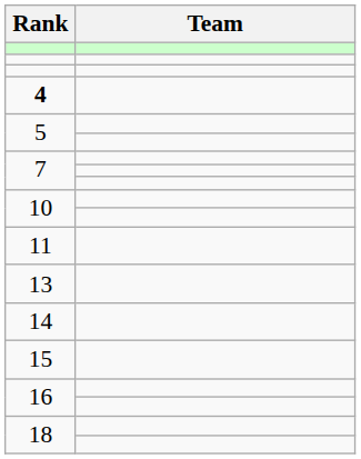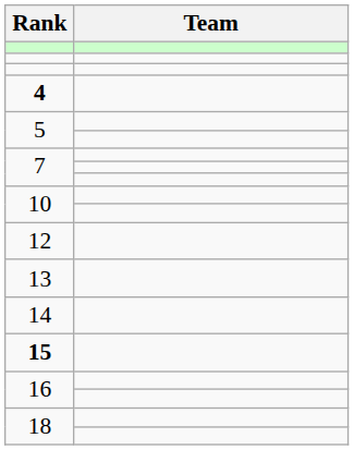row 13 | Rank: 11 -> 12
row 16 | Rank: normal -> bold
